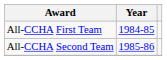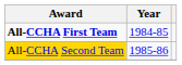row 2 | Award: normal -> bold
row 3 | Award: no background -> gold background
